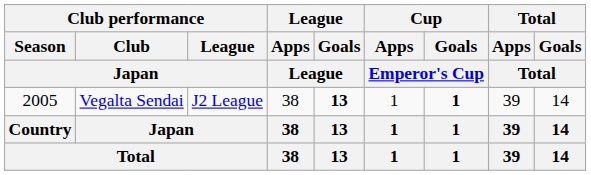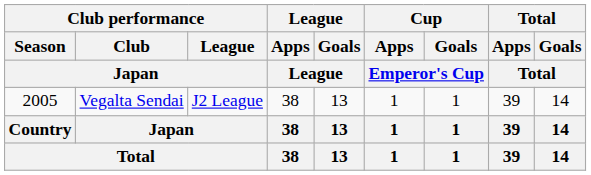Vegalta Sendai | League / Goals / League: bold -> normal
Vegalta Sendai | Cup / Goals / Emperor's Cup: bold -> normal
